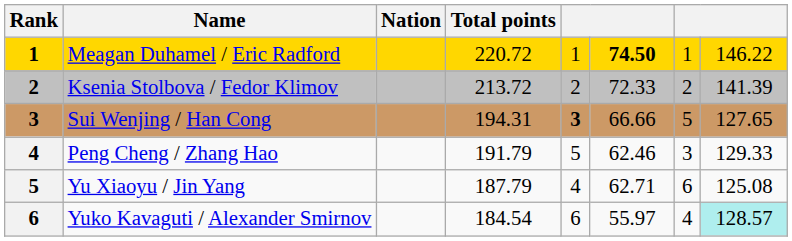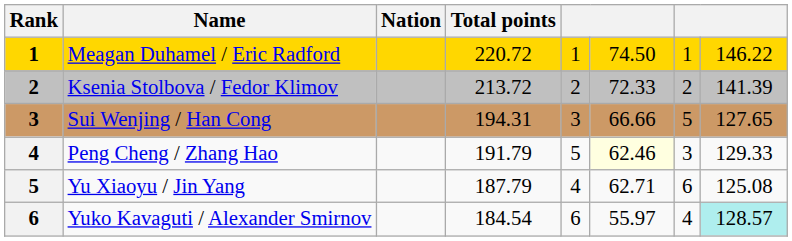Meagan Duhamel / Eric Radford | column 6: bold -> normal
Sui Wenjing / Han Cong | column 5: bold -> normal
Peng Cheng / Zhang Hao | column 6: no background -> lightyellow background
